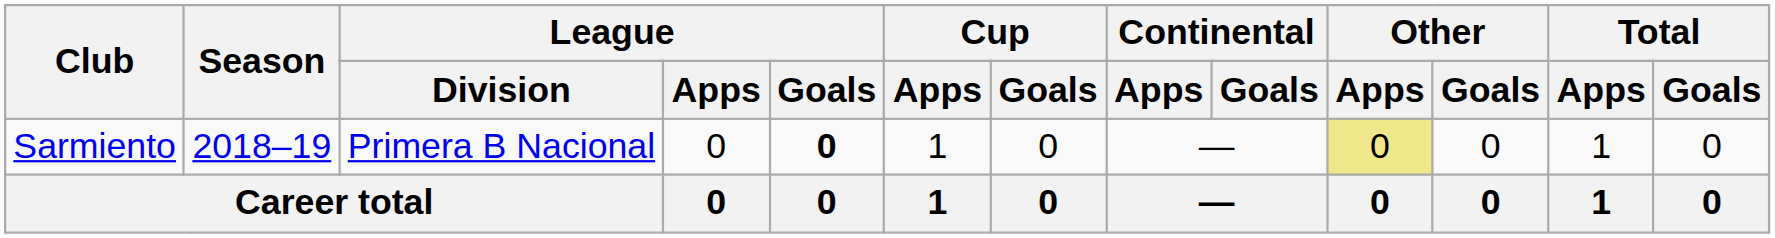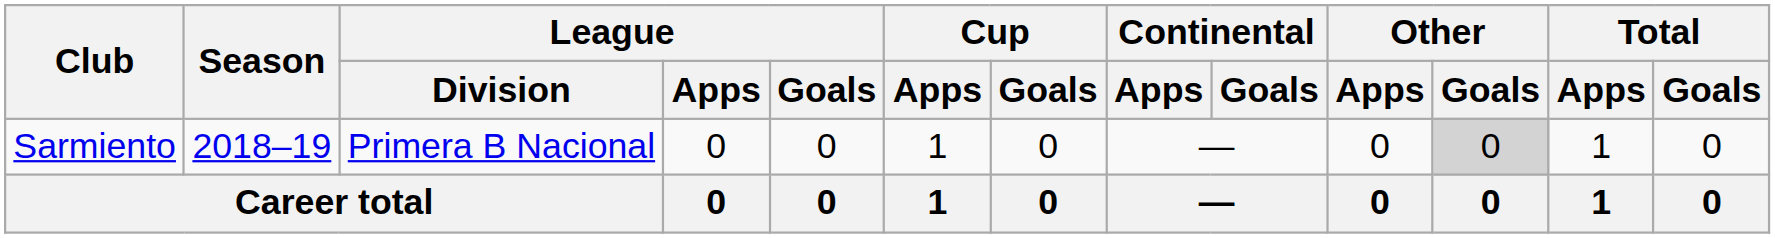Sarmiento | League / Goals: bold -> normal
Sarmiento | Other / Apps: khaki background -> no background
Sarmiento | Other / Goals: no background -> lightgrey background
